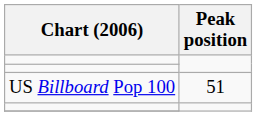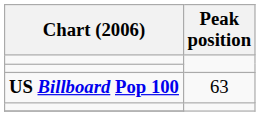row 4 | Chart (2006): normal -> bold
row 4 | Peak position: 51 -> 63
